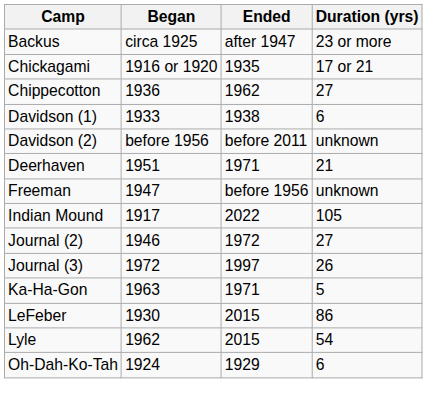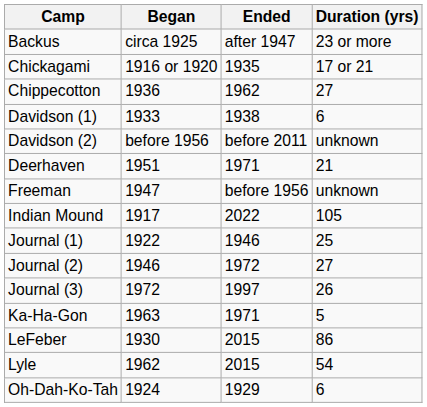+ row: Journal (1) | 1922 | 1946 | 25
